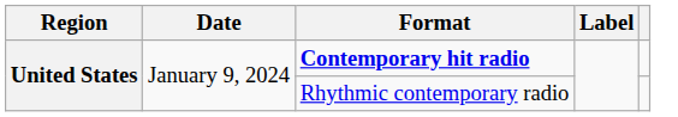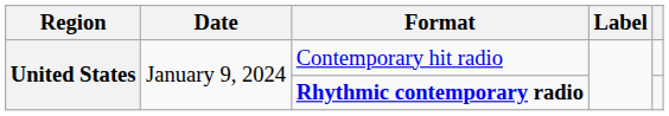Contemporary hit radio | Format: bold -> normal
Rhythmic contemporary radio | Format: normal -> bold
